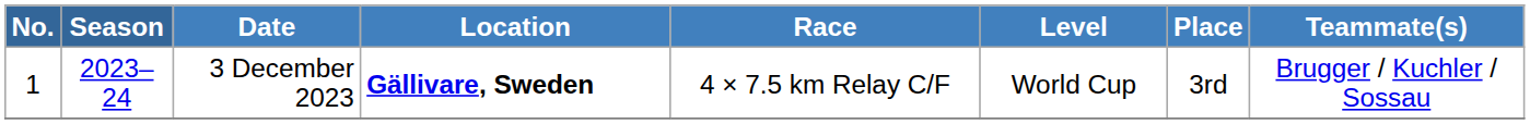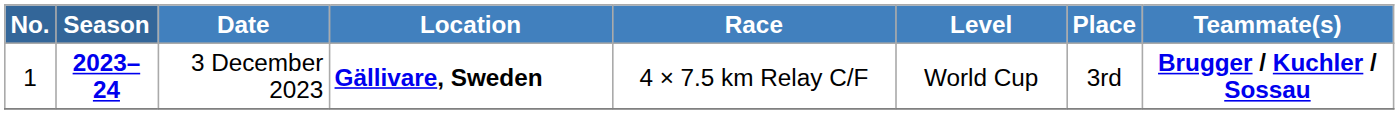3 December 2023 | Season: normal -> bold
3 December 2023 | Teammate(s): normal -> bold
